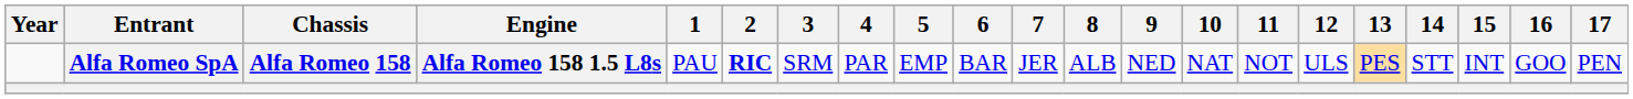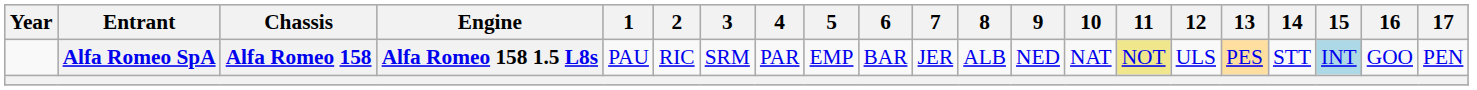Alfa Romeo SpA | 2: bold -> normal
Alfa Romeo SpA | 11: no background -> khaki background
Alfa Romeo SpA | 15: no background -> lightblue background
